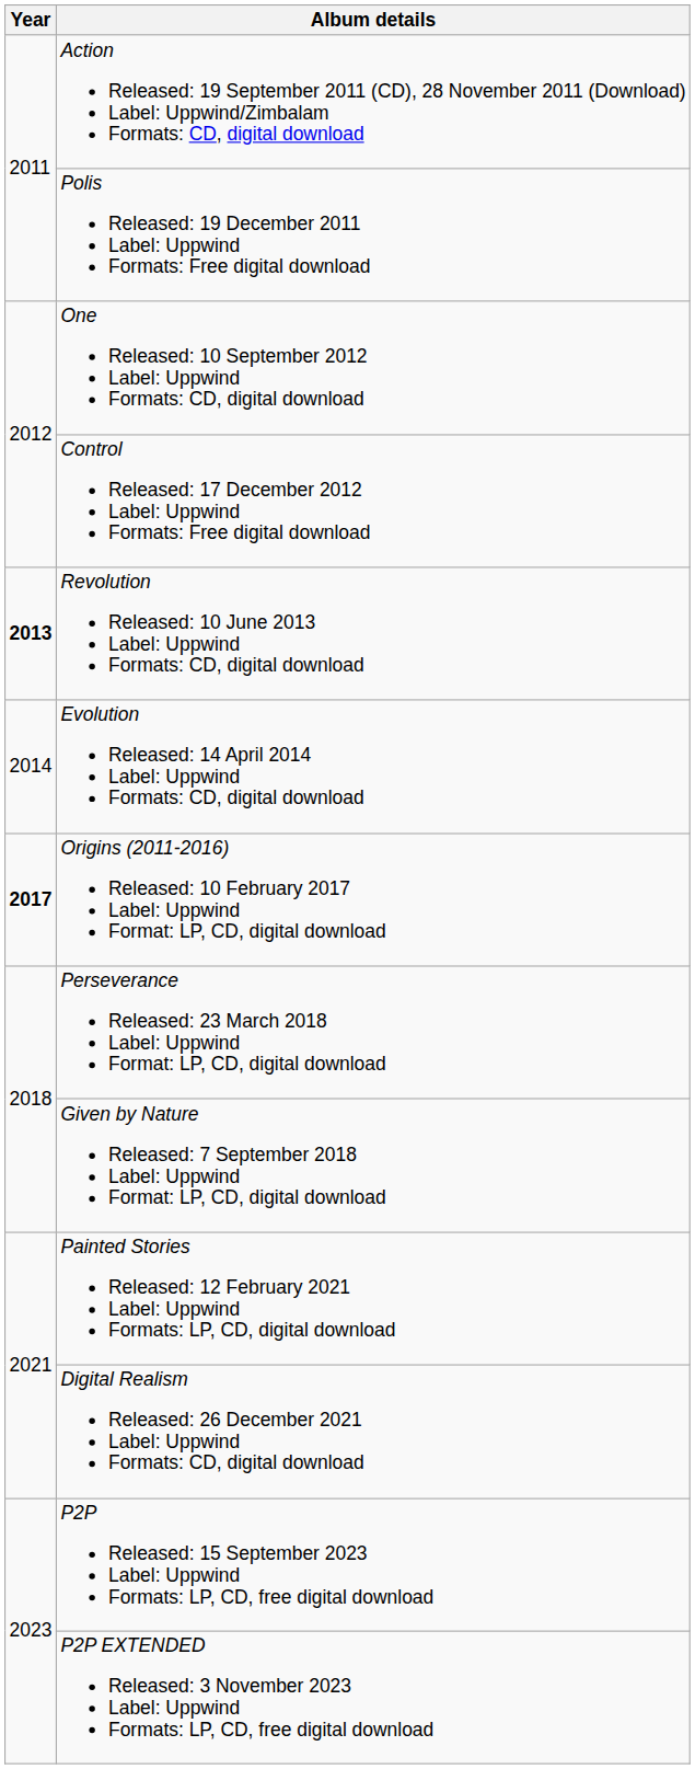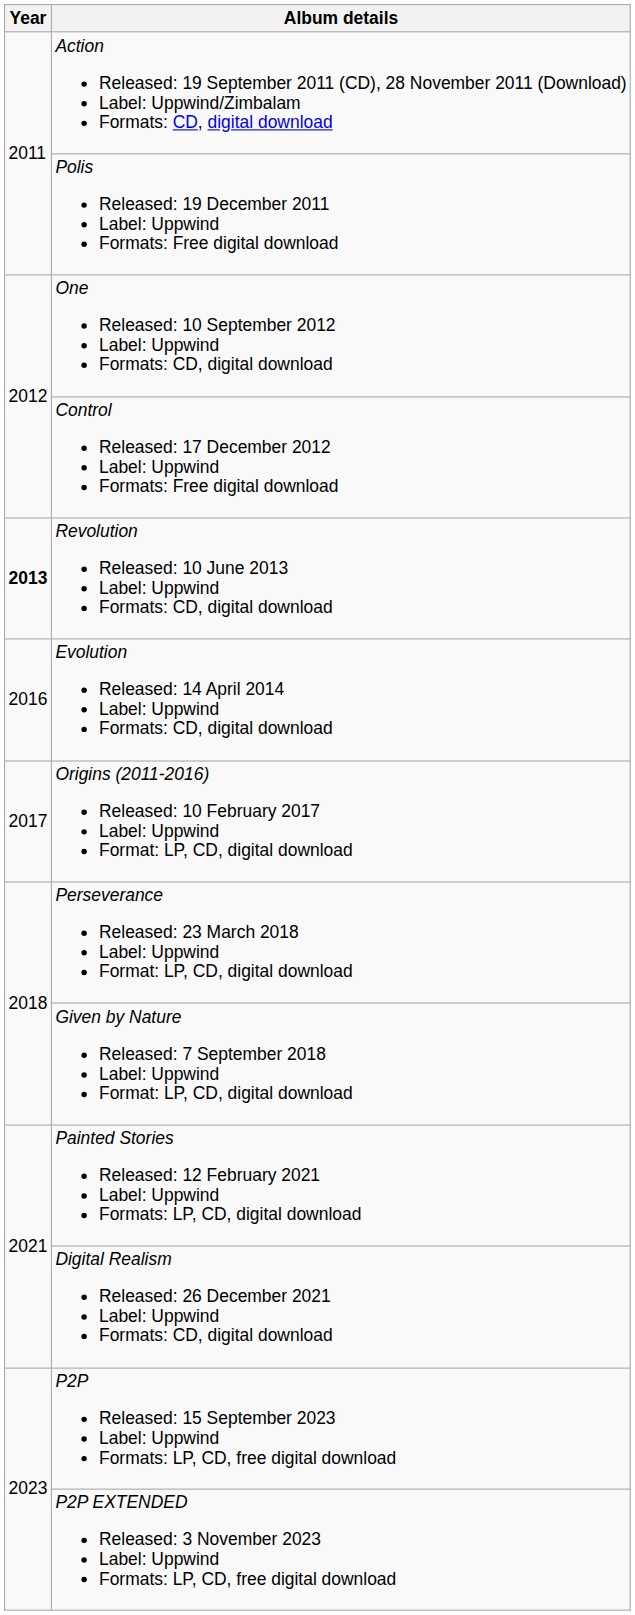row 7 | Year: 2014 -> 2016
row 8 | Year: bold -> normal
